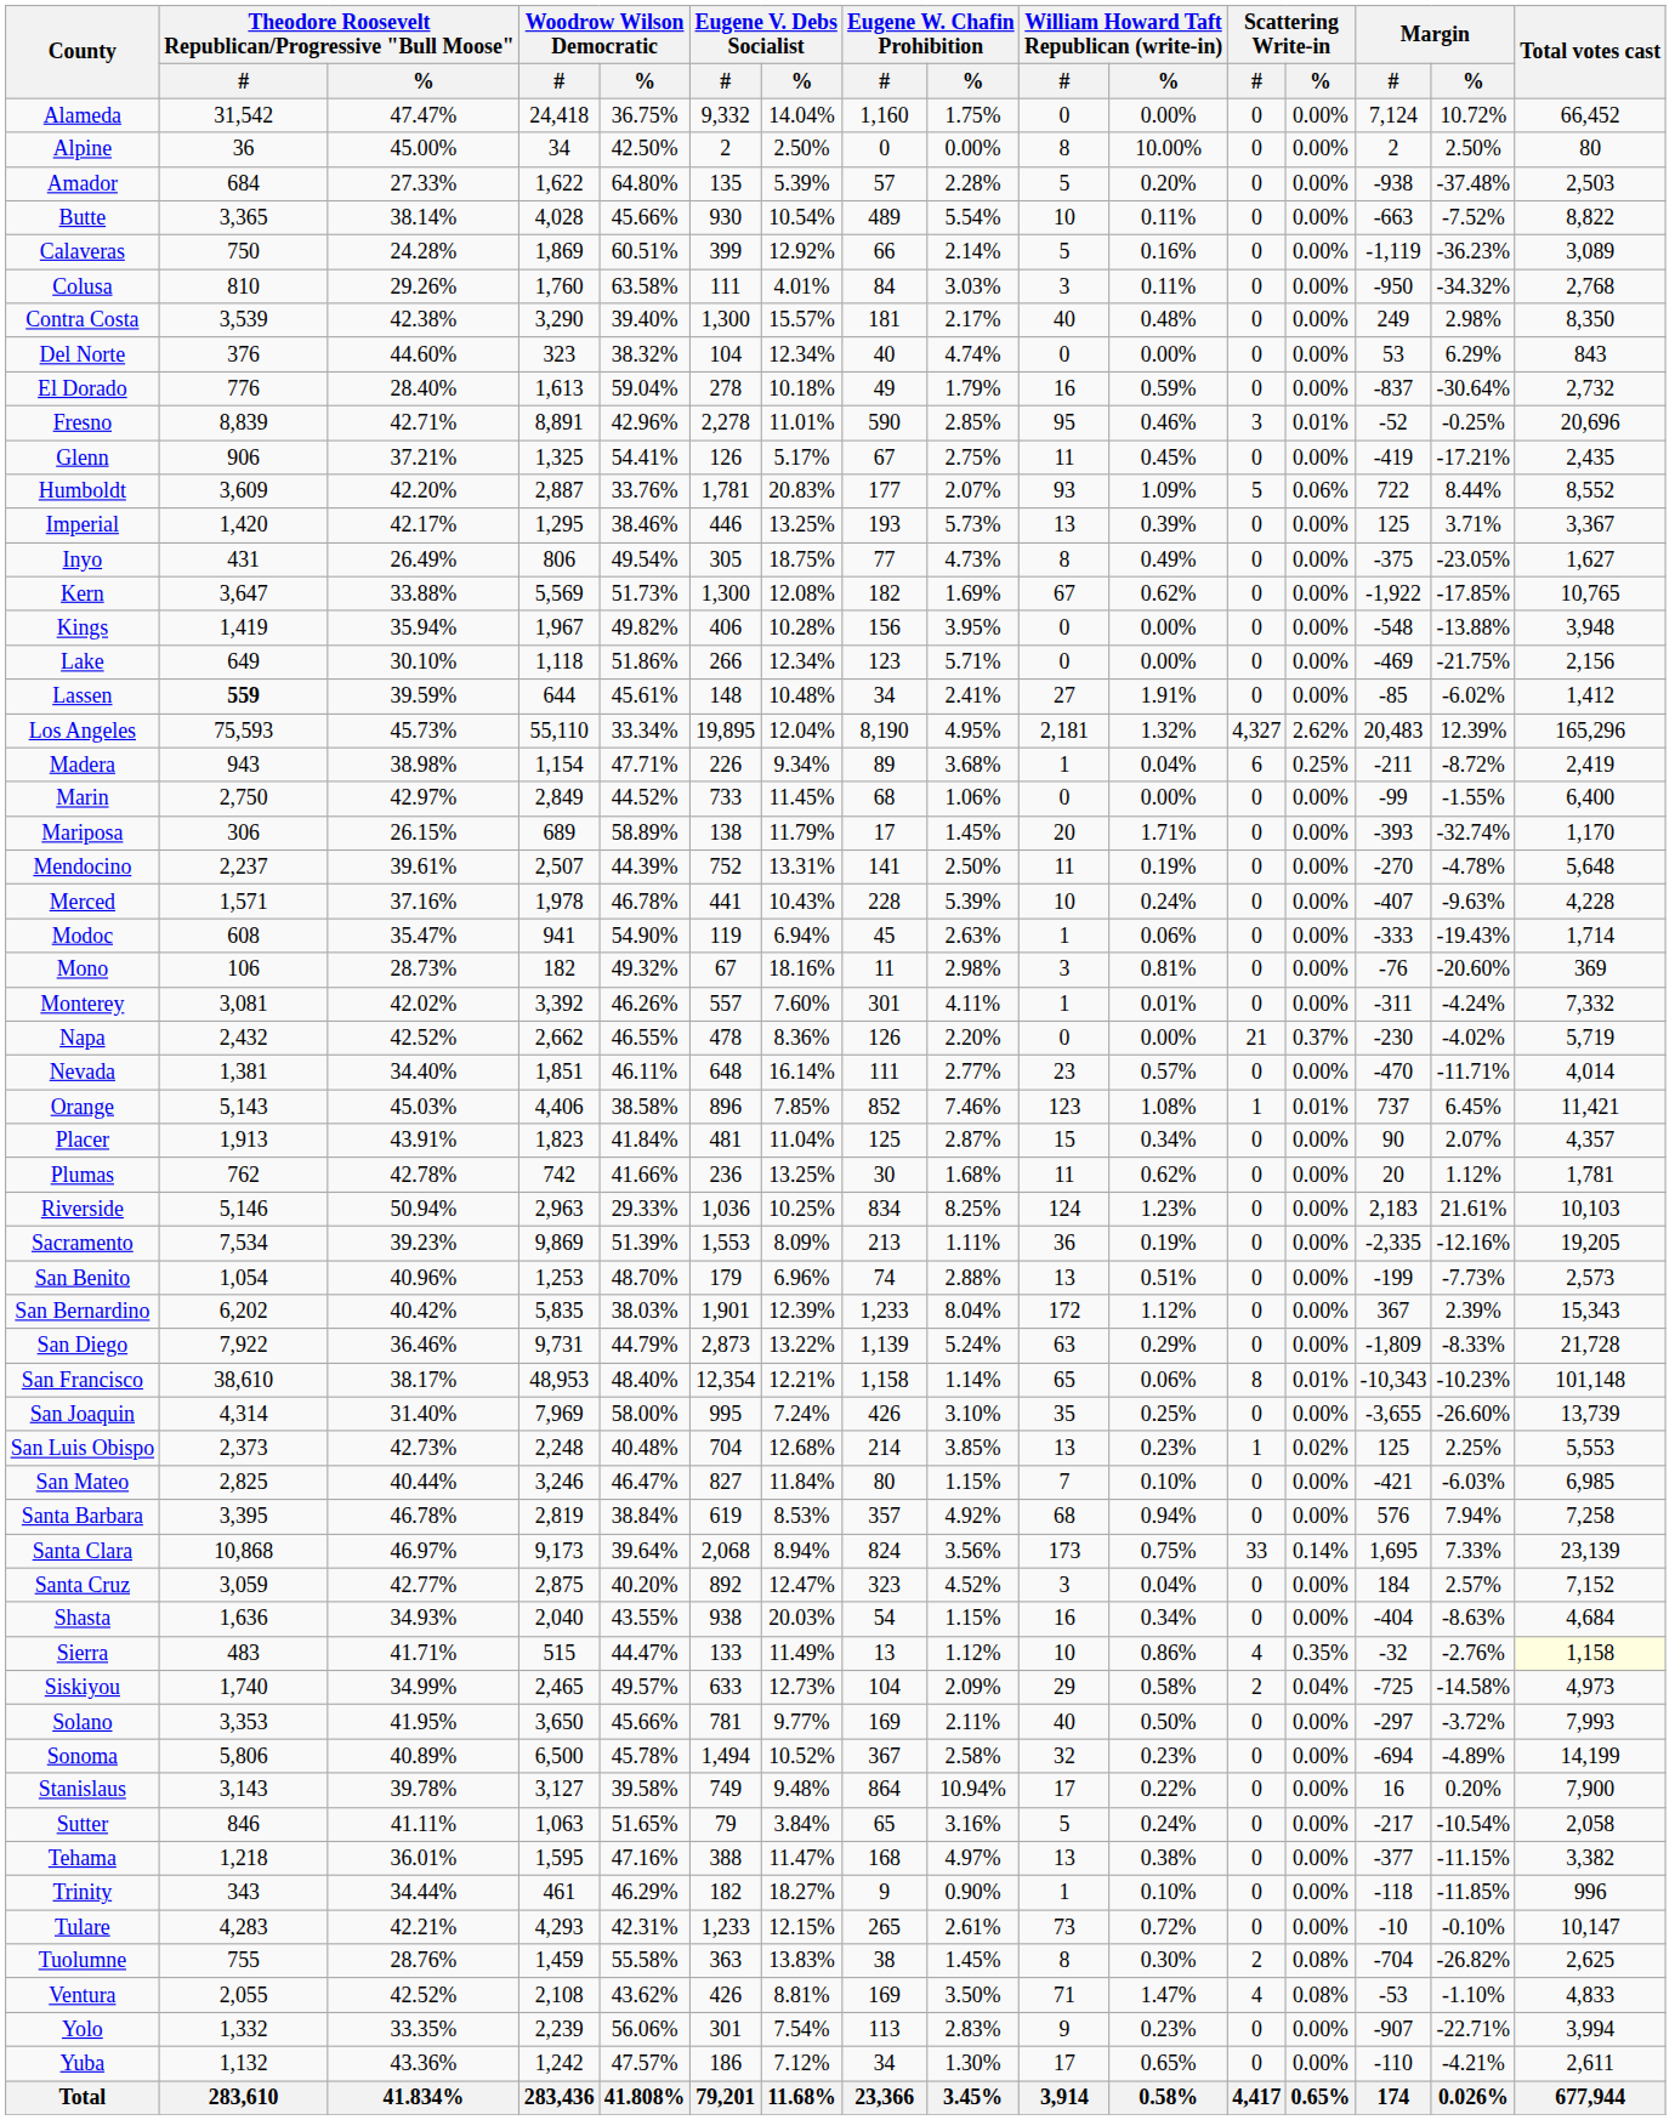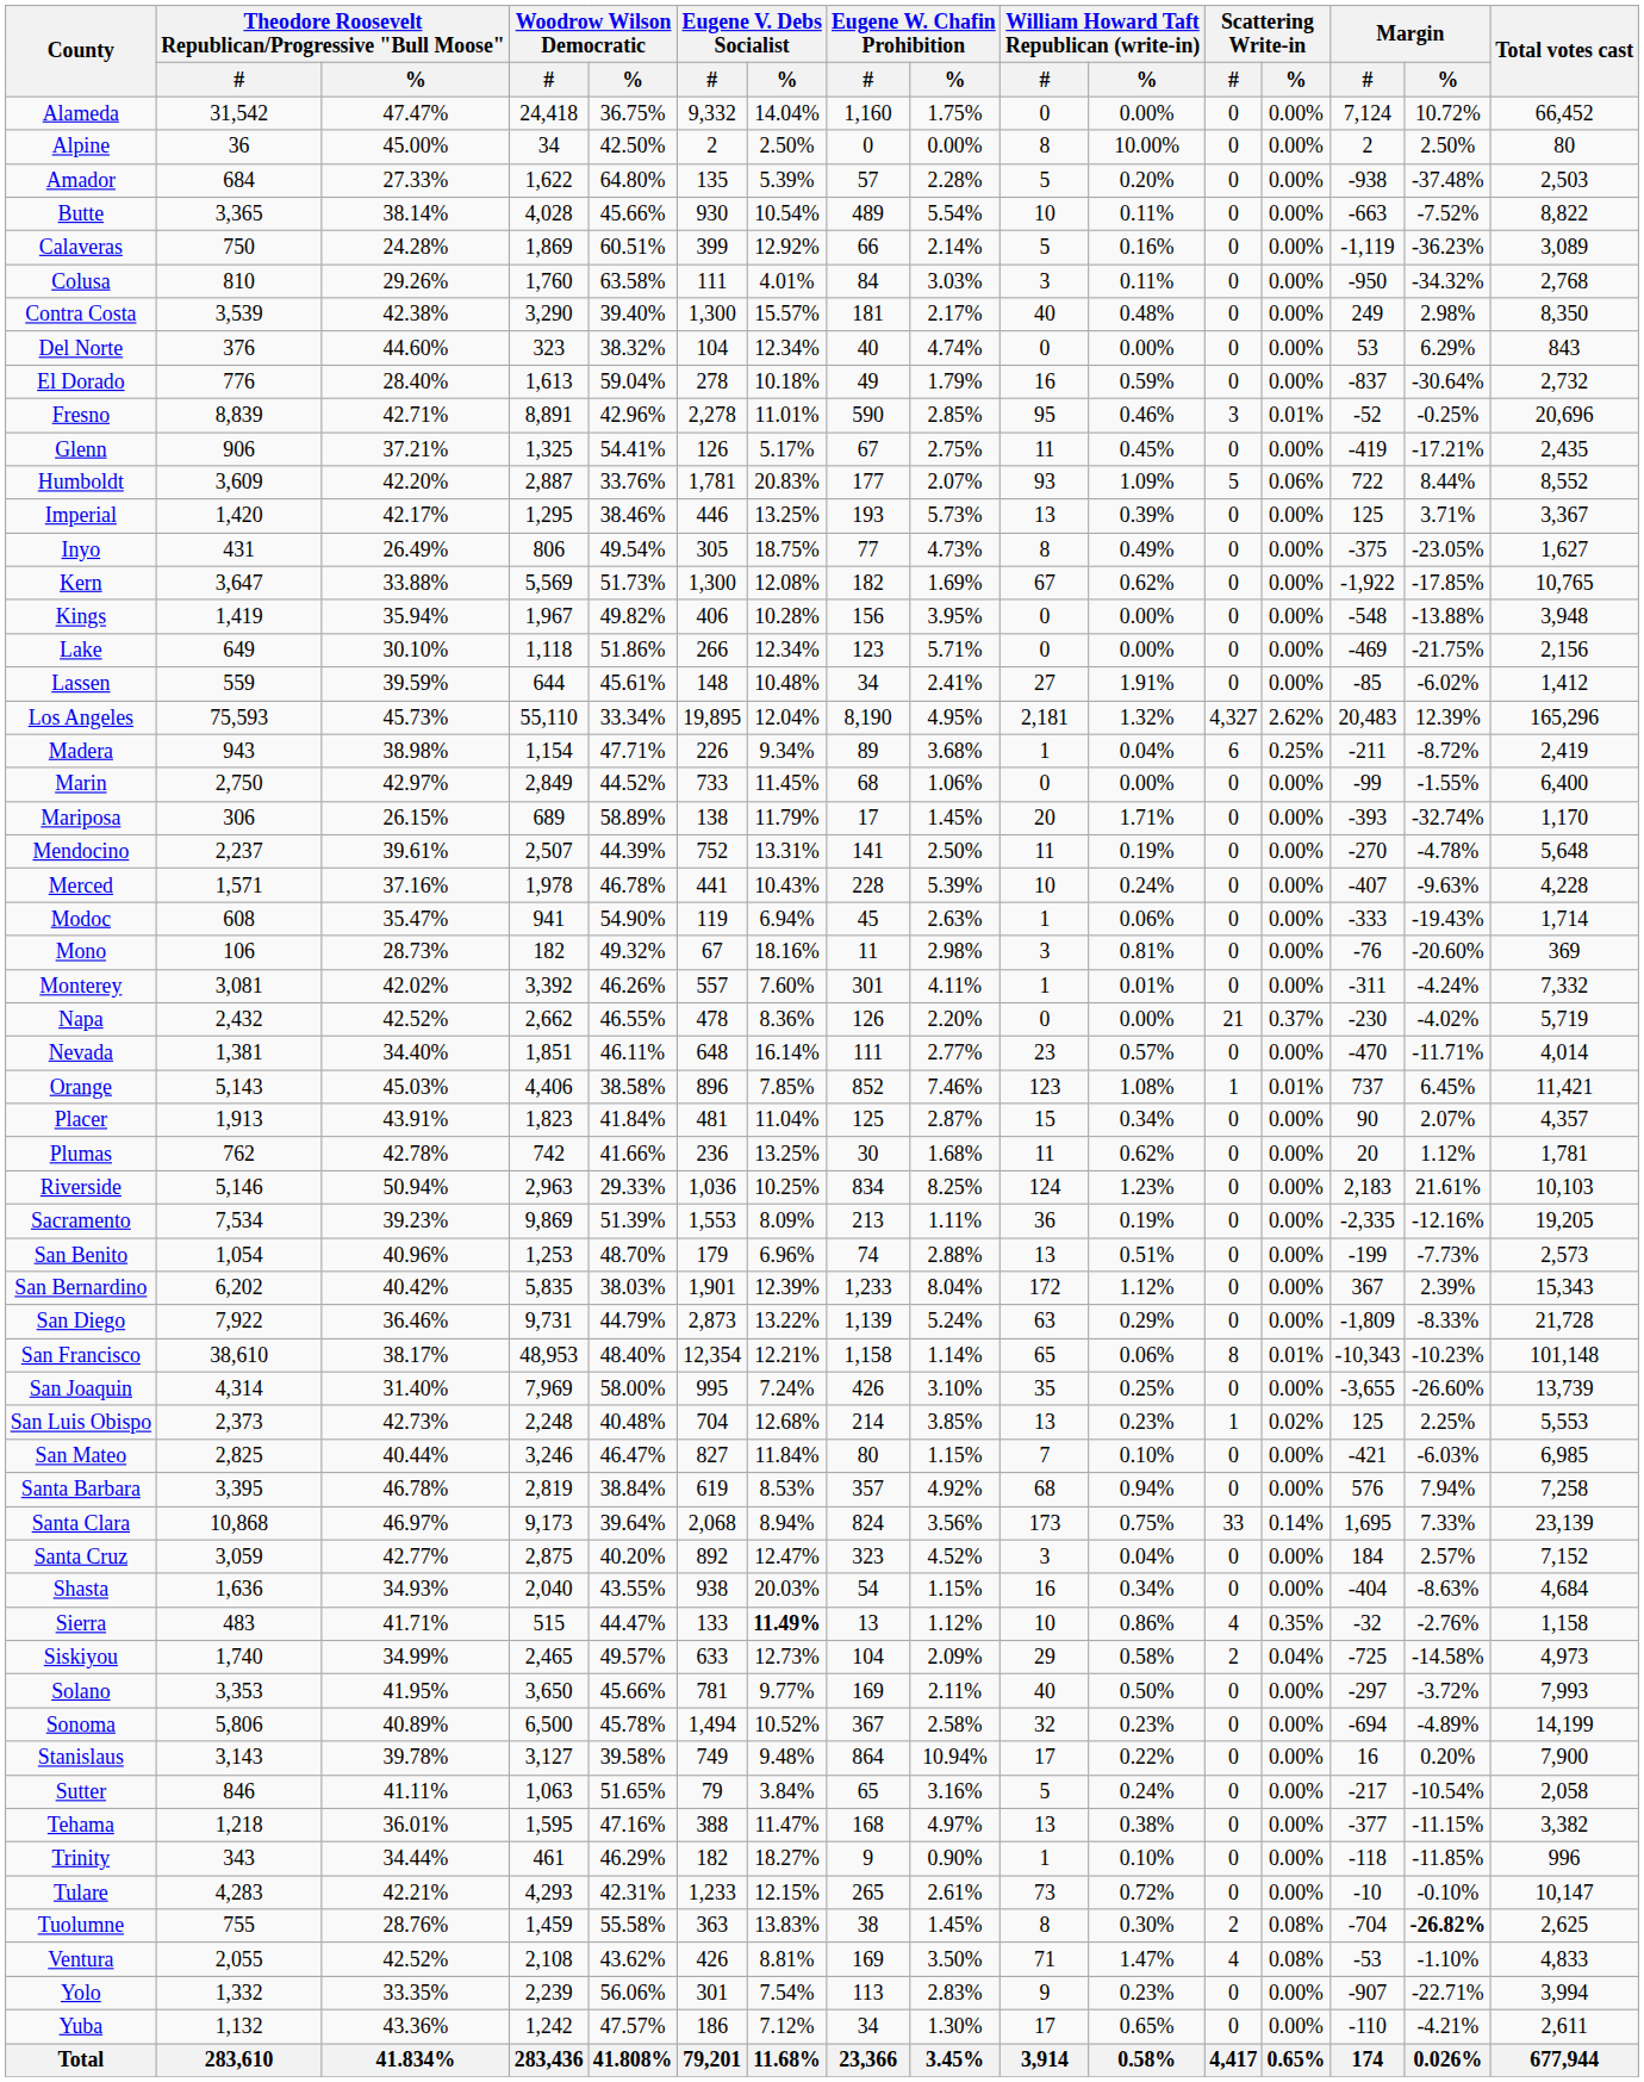Lassen | Theodore Roosevelt Republican/Progressive "Bull Moose" / #: bold -> normal
Sierra | Eugene V. Debs Socialist / %: normal -> bold
Sierra | Total votes cast: lightyellow background -> no background
Tuolumne | Margin / %: normal -> bold
